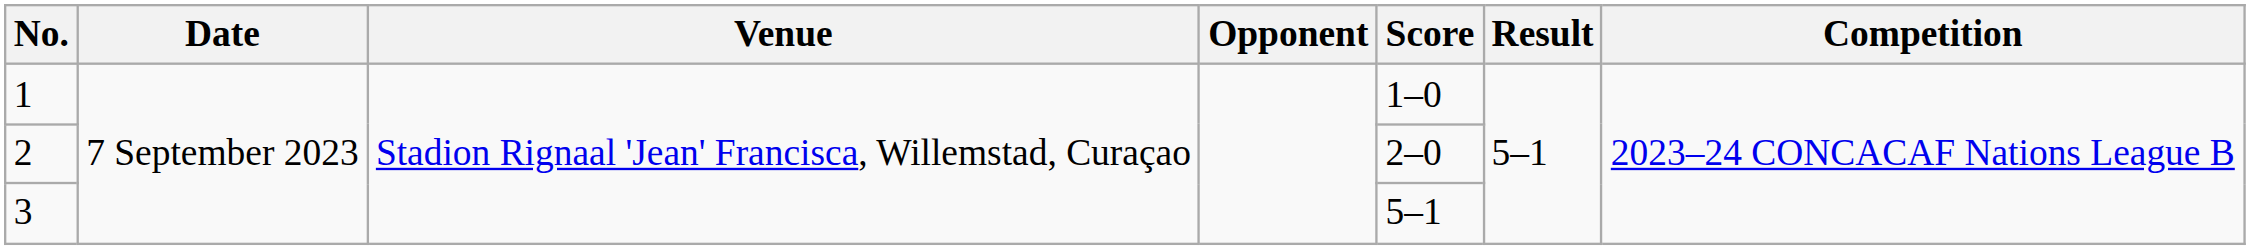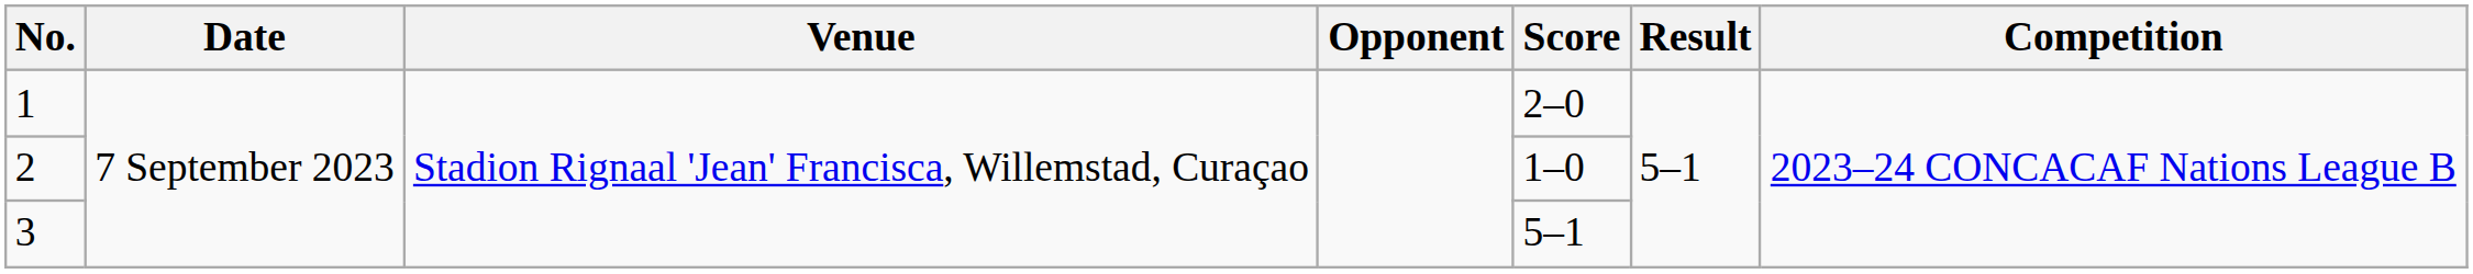1 | Score: 1–0 -> 2–0
2 | Score: 2–0 -> 1–0
